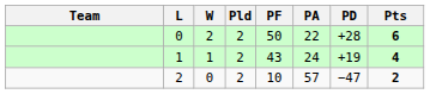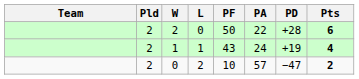columns swapped: Pld <-> L
